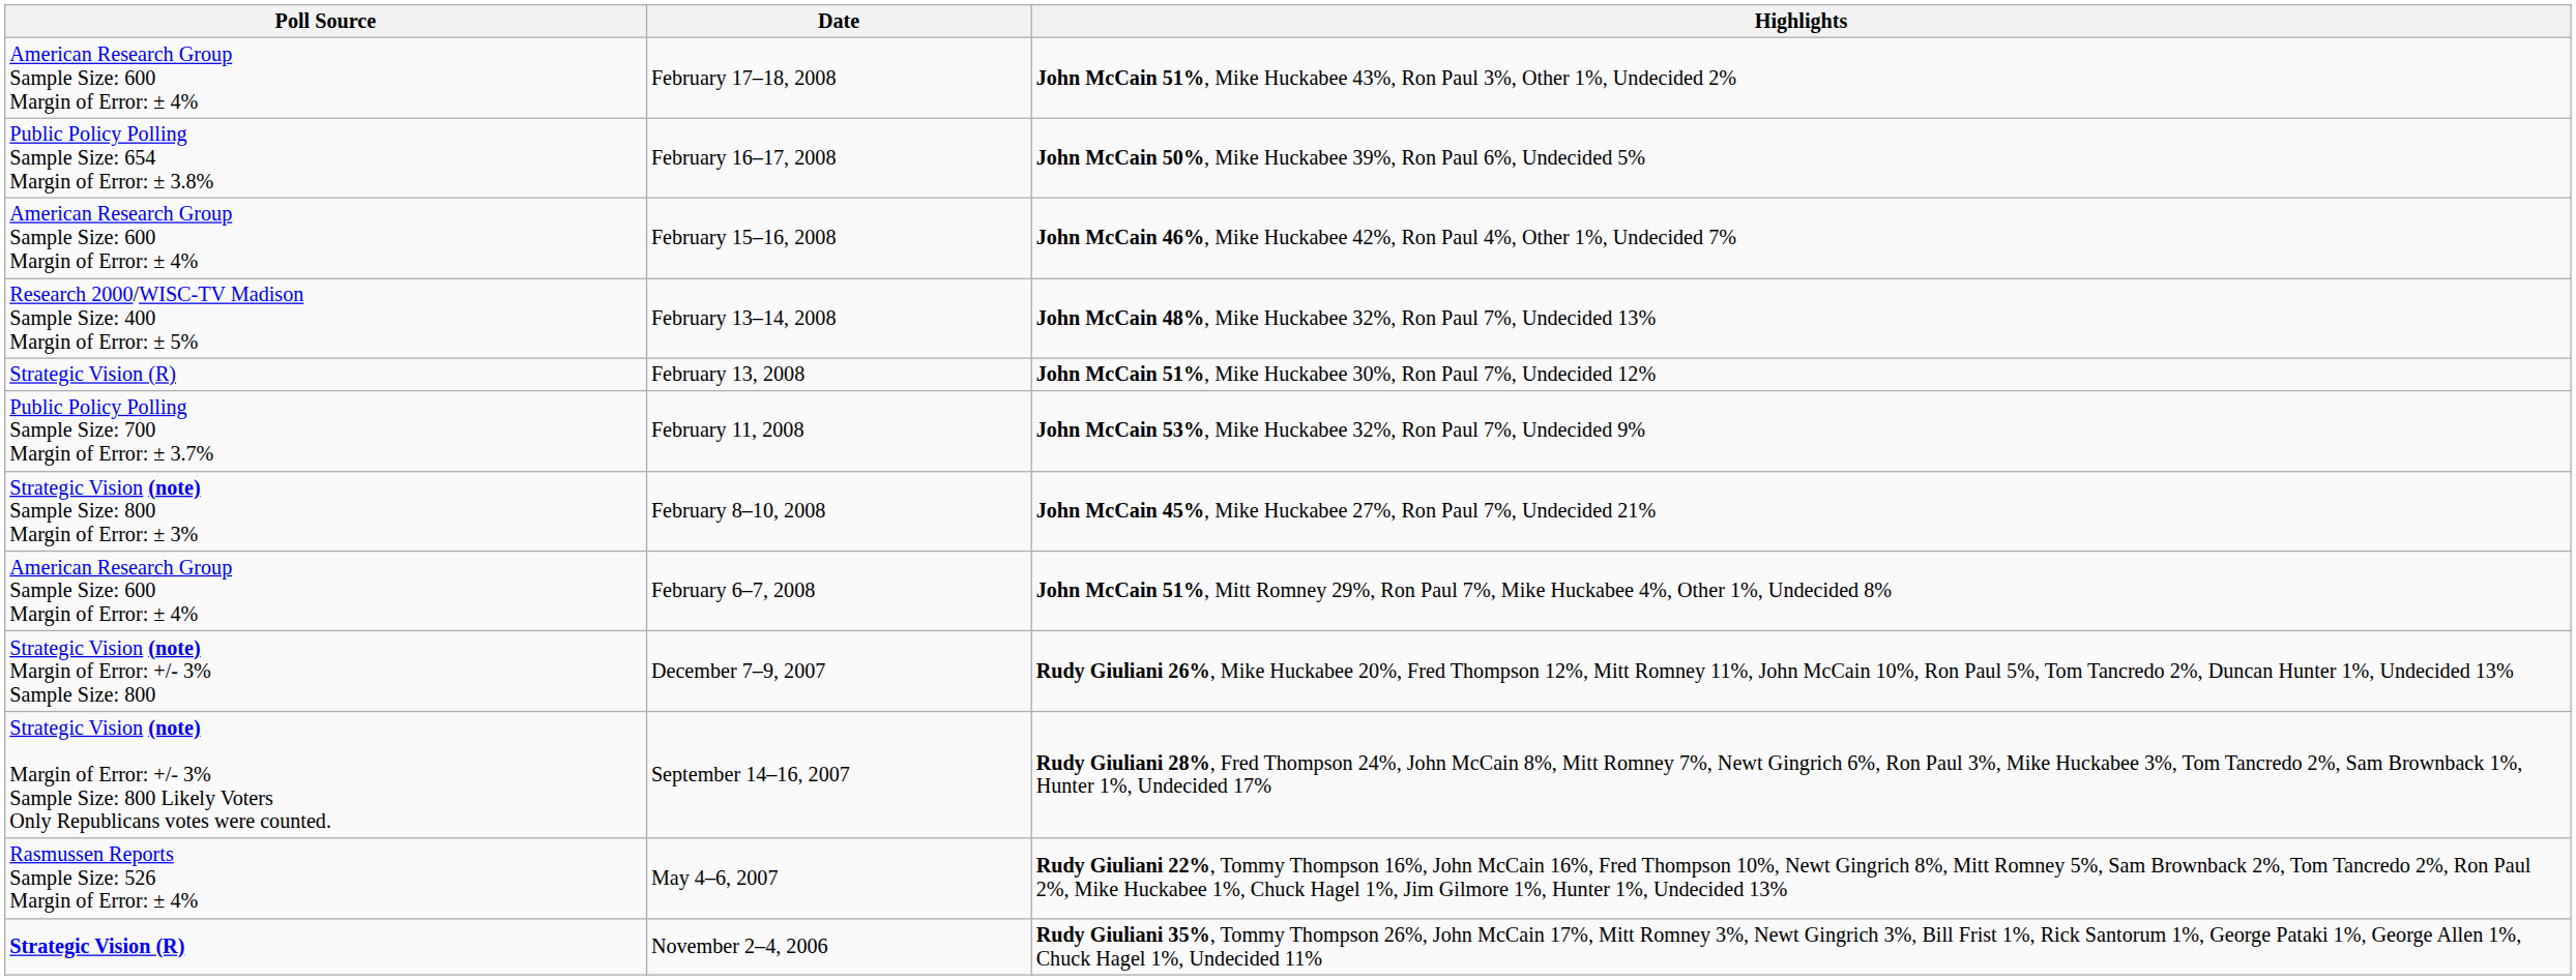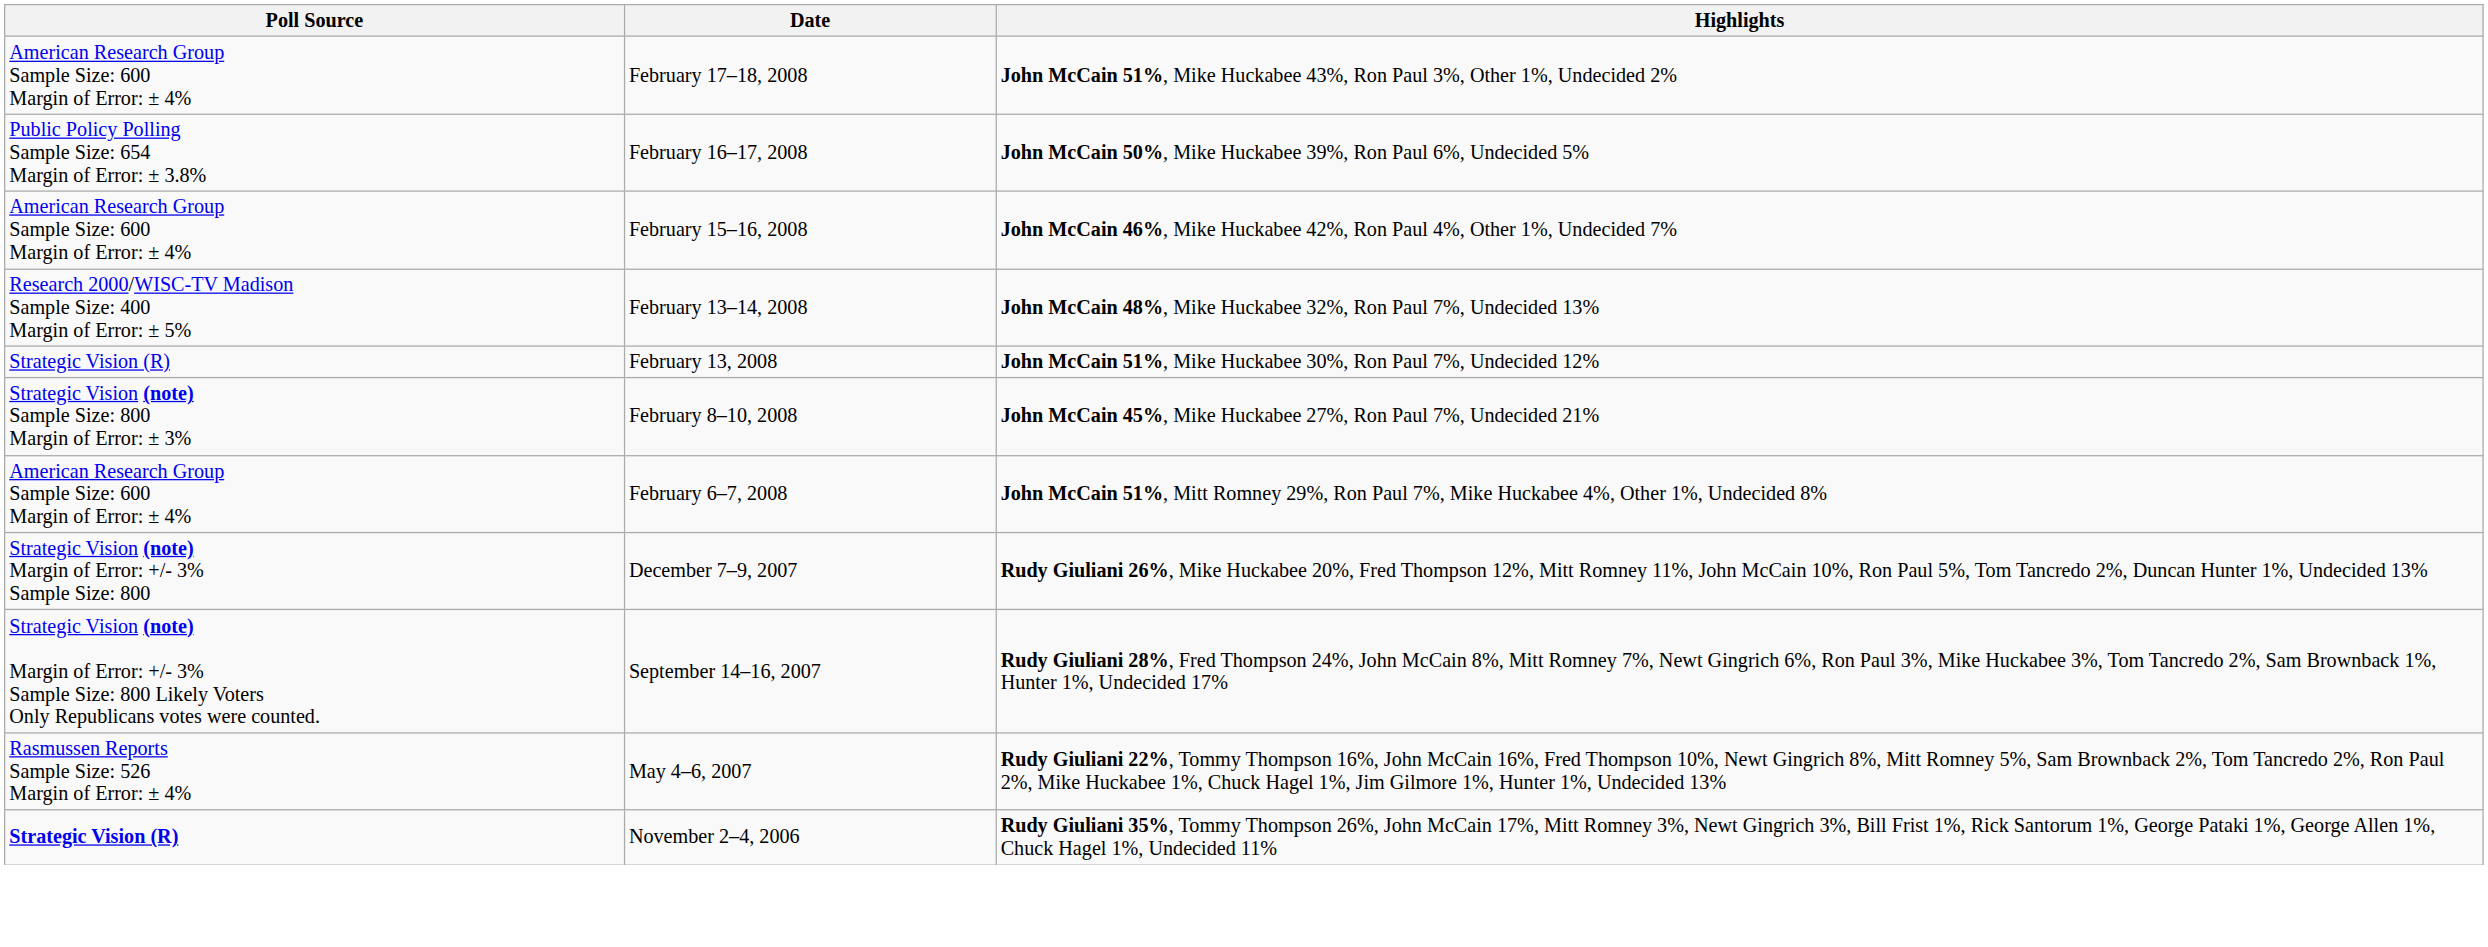- row: Public Policy Polling Sample Size: 700 Margin of Error: ± 3.7% | February 11, 2008 | John McCain 53%, Mike Huckabee 32%, Ron Paul 7%, Undecided 9%
